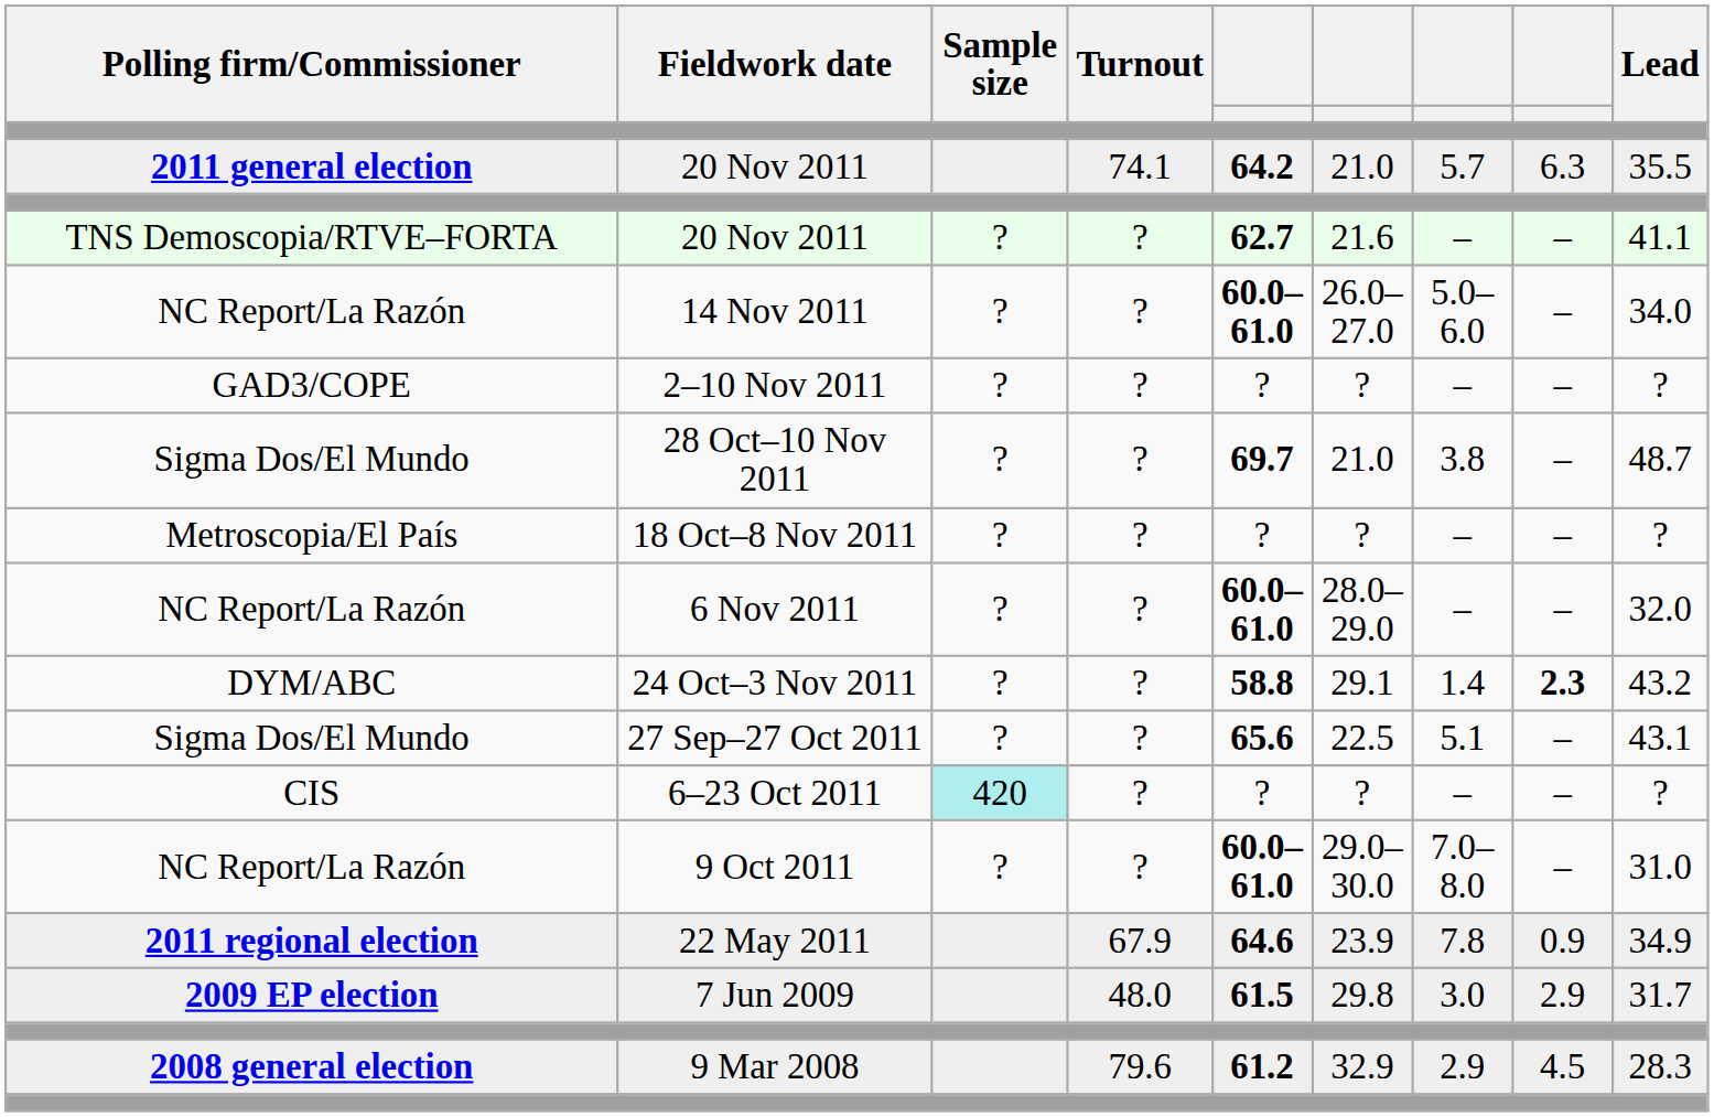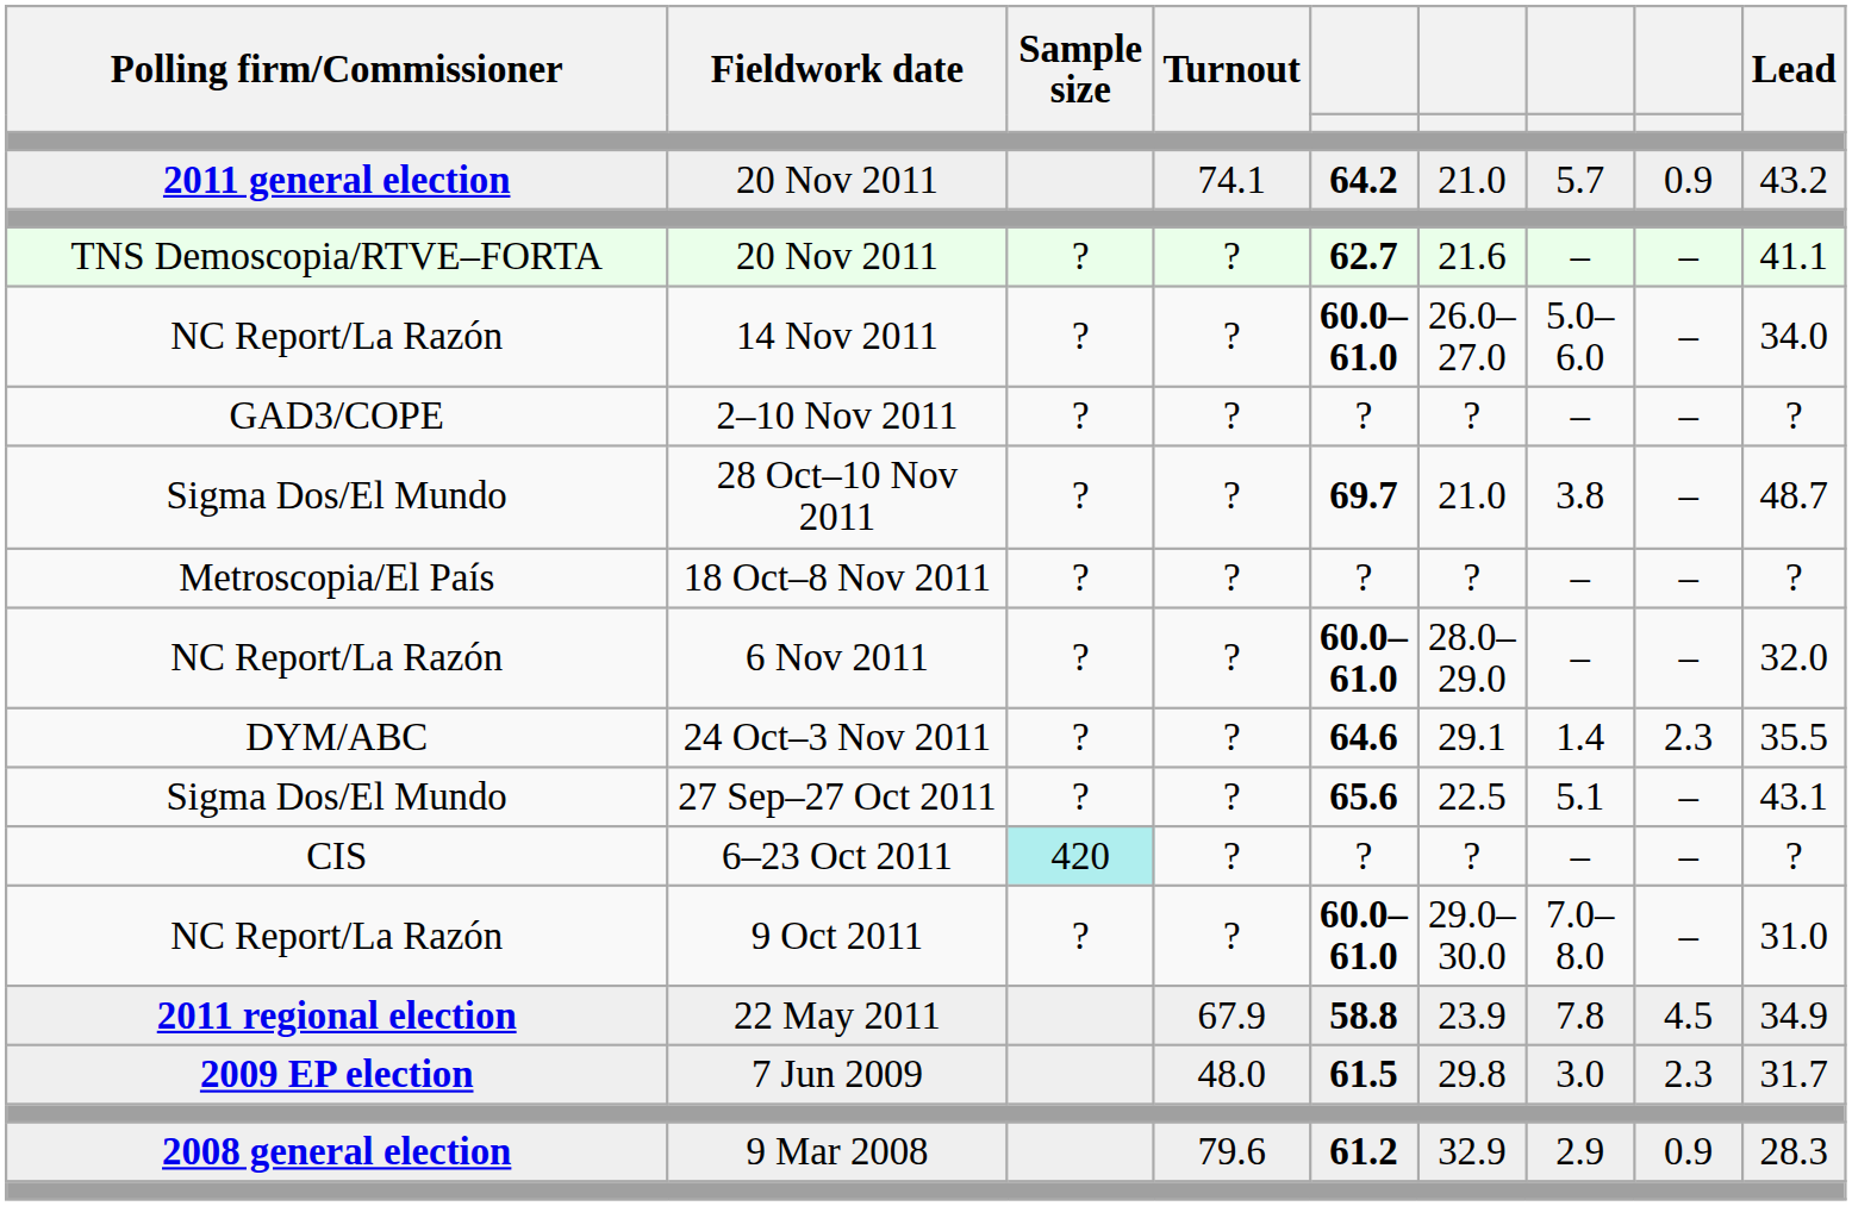2011 general election / 20 Nov 2011 | column 8: 6.3 -> 0.9
2011 general election / 20 Nov 2011 | Lead: 35.5 -> 43.2
24 Oct–3 Nov 2011 | column 5: 58.8 -> 64.6
24 Oct–3 Nov 2011 | column 8: bold -> normal
24 Oct–3 Nov 2011 | Lead: 43.2 -> 35.5
22 May 2011 | column 5: 64.6 -> 58.8
22 May 2011 | column 8: 0.9 -> 4.5
7 Jun 2009 | column 8: 2.9 -> 2.3
9 Mar 2008 | column 8: 4.5 -> 0.9
